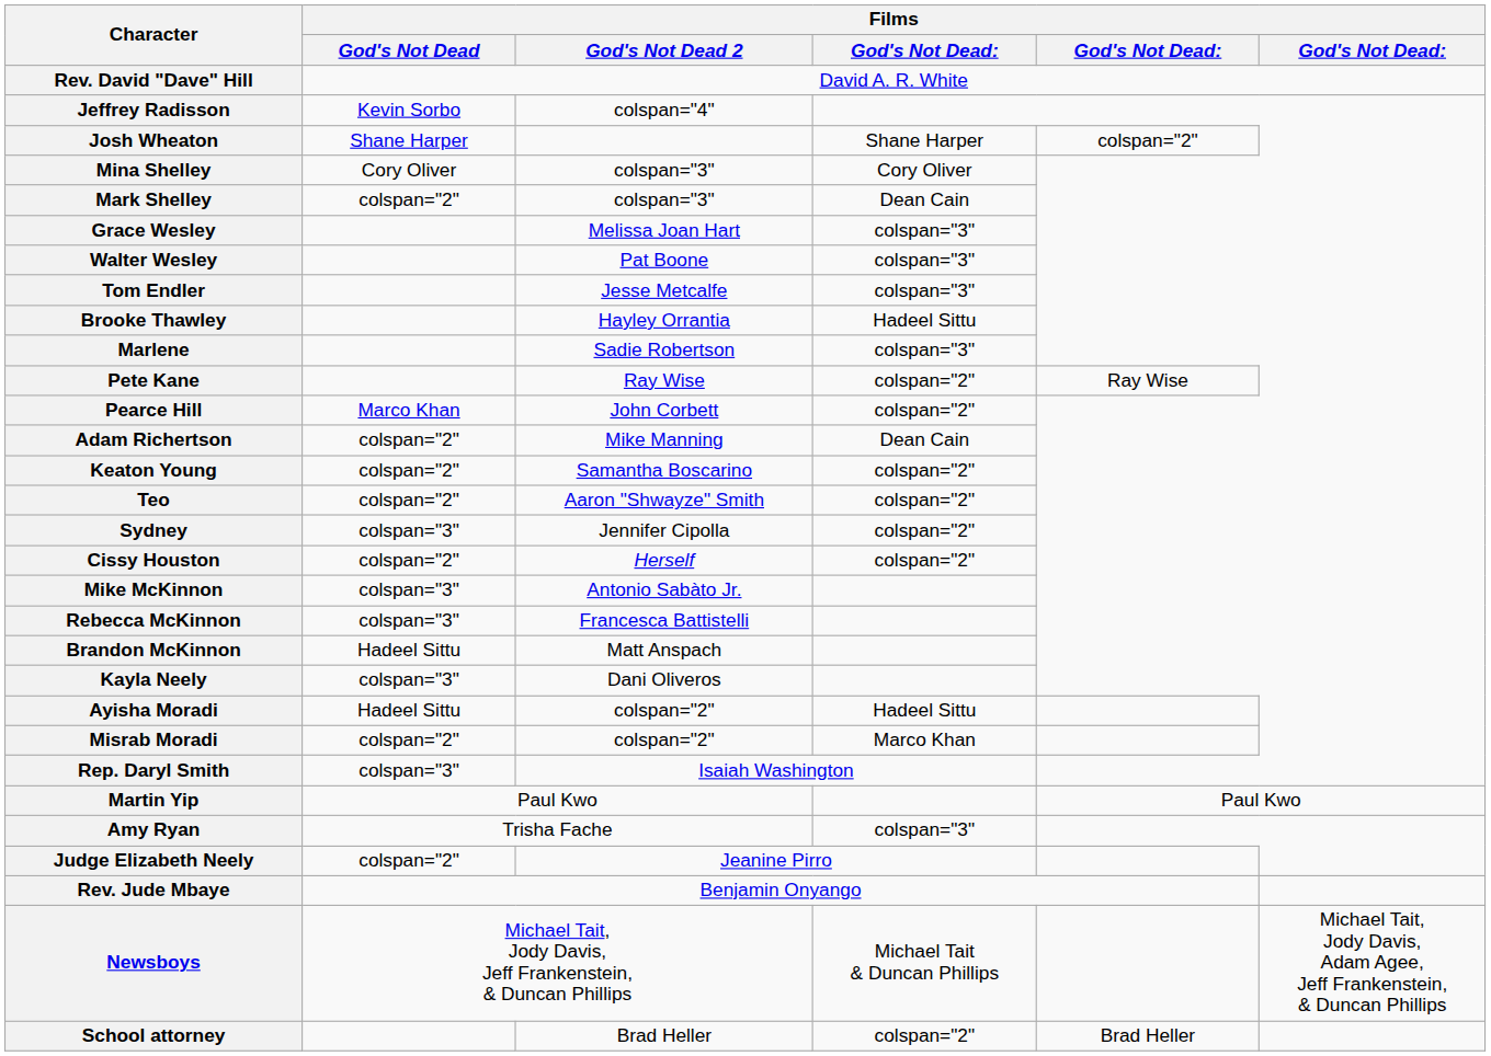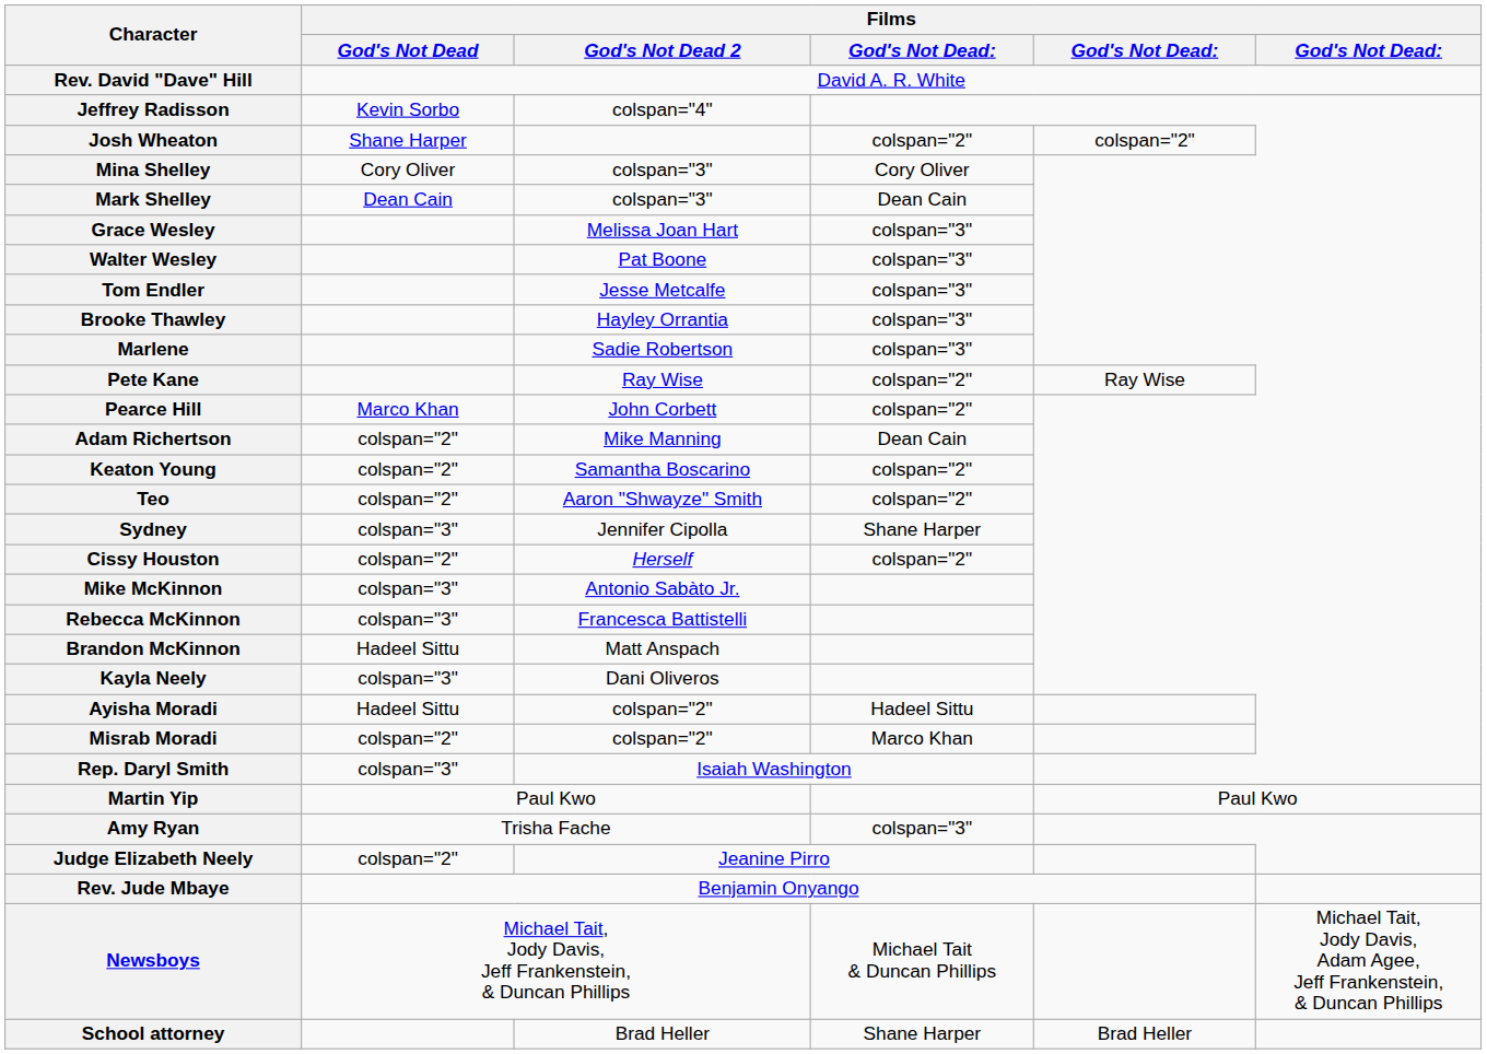Josh Wheaton | column 4: Shane Harper -> colspan="2"
Mark Shelley | Films / God's Not Dead: colspan="2" -> Dean Cain
Brooke Thawley | column 4: Hadeel Sittu -> colspan="3"
Sydney | column 4: colspan="2" -> Shane Harper
School attorney | column 4: colspan="2" -> Shane Harper
